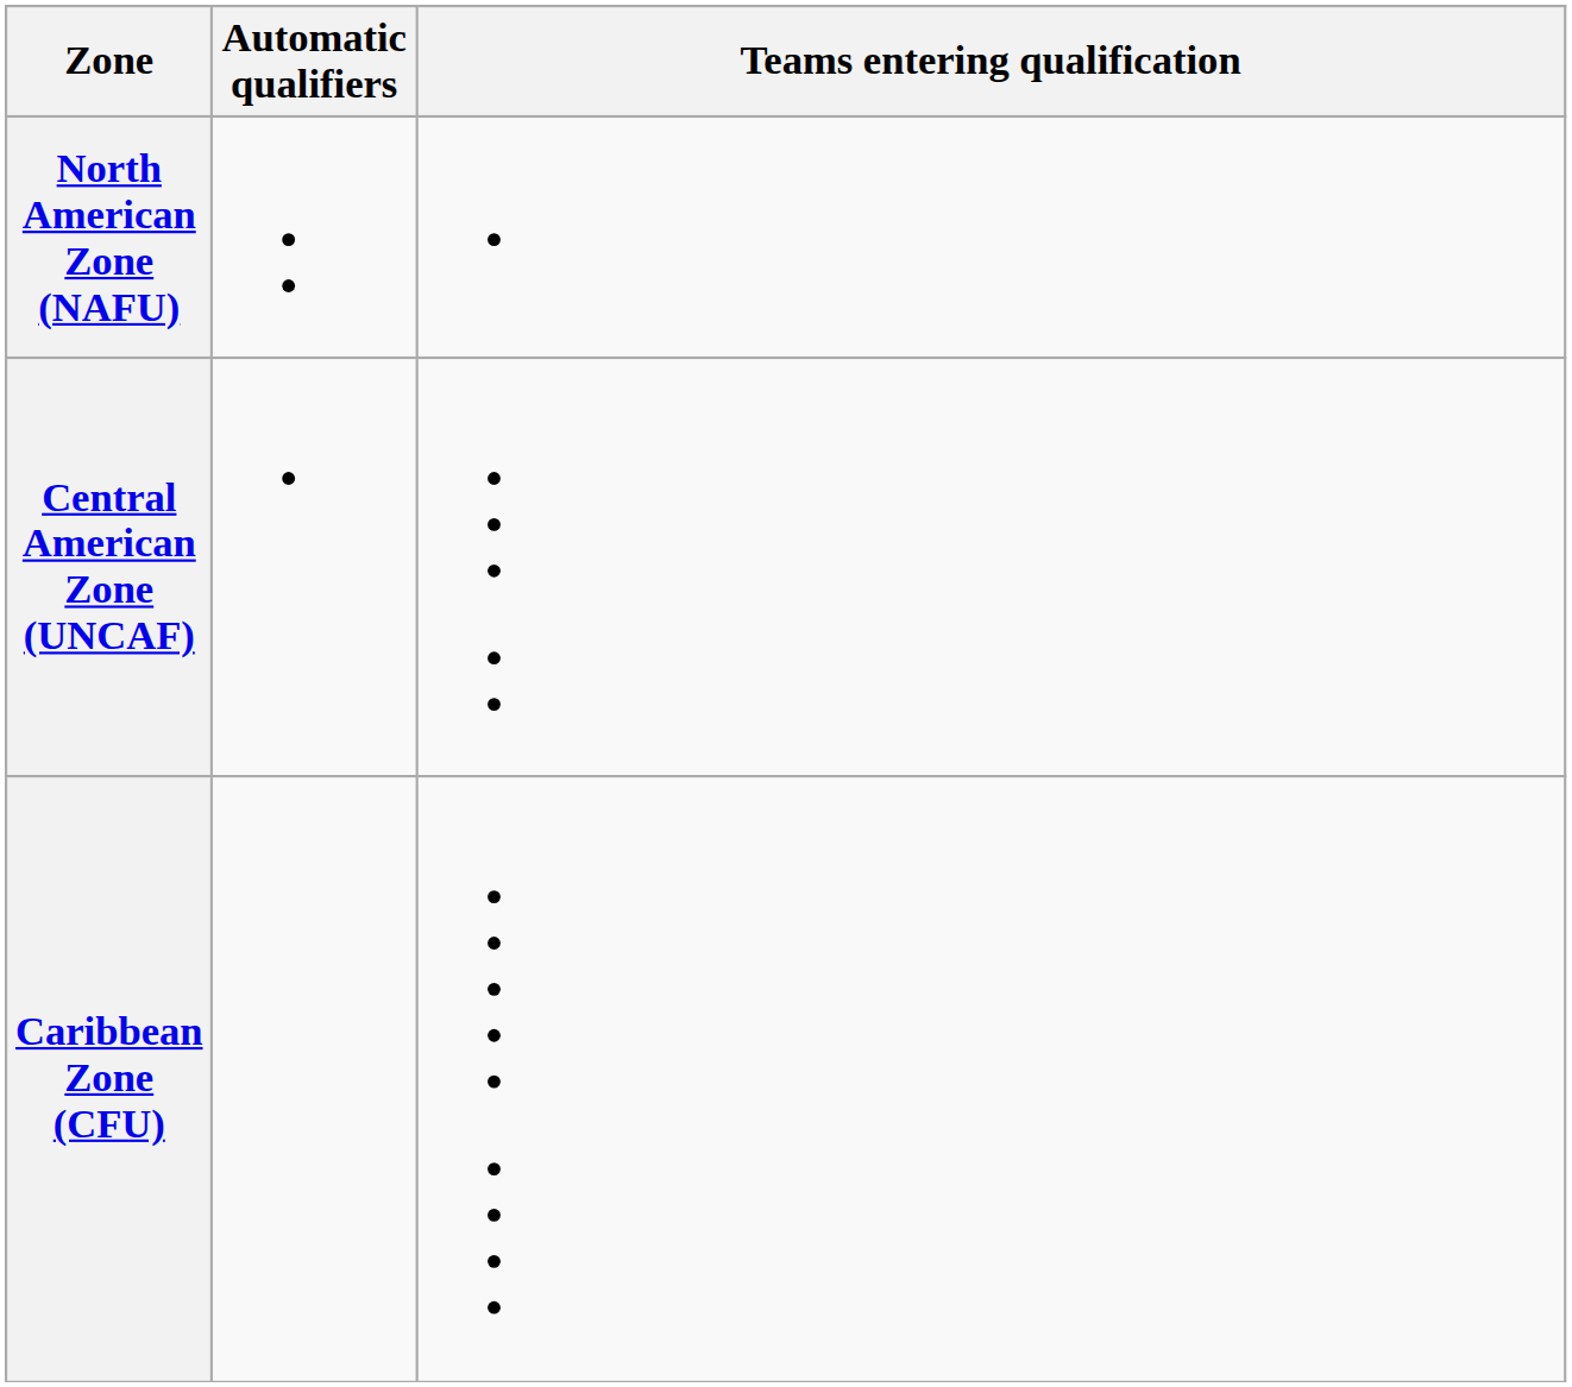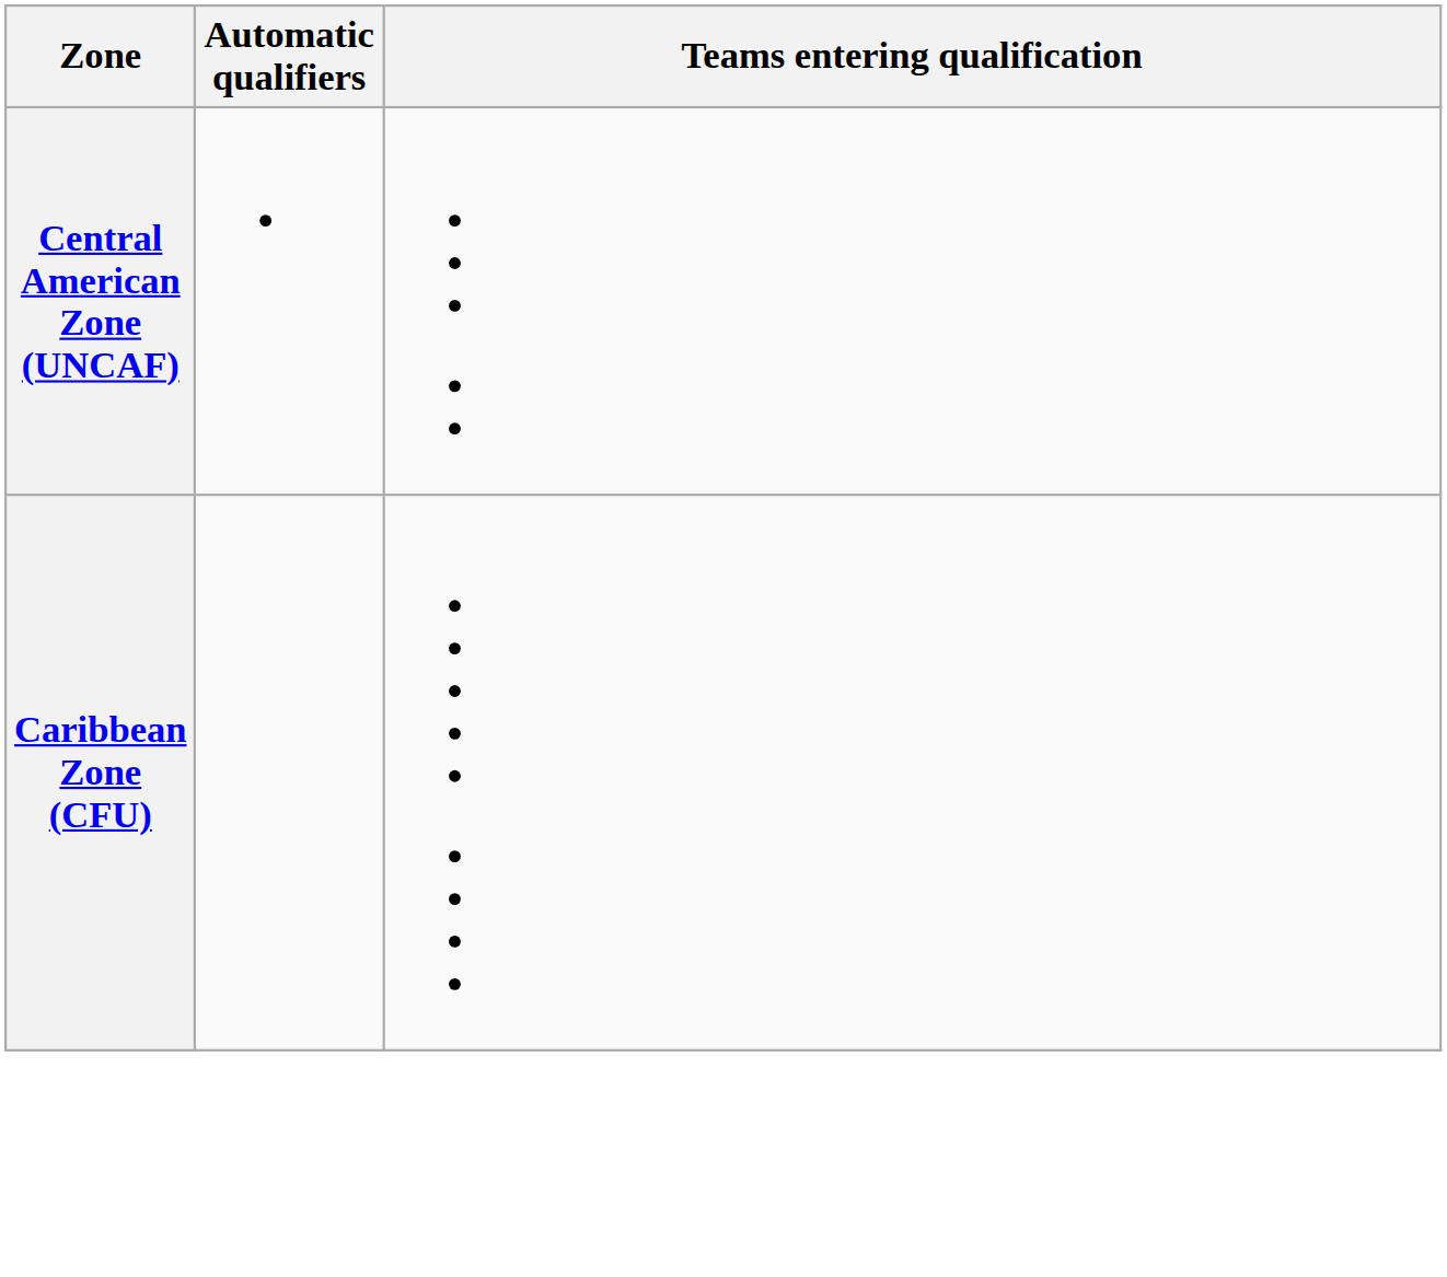- row: North American Zone (NAFU)
